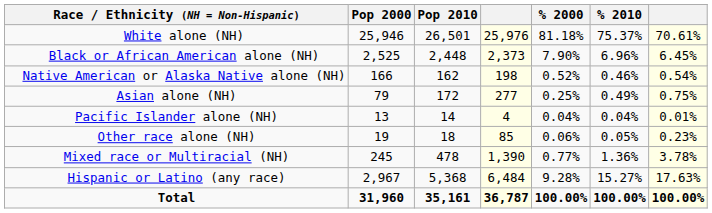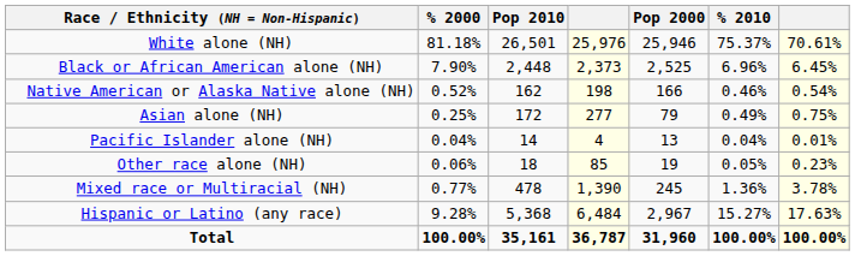columns swapped: Pop 2000 <-> % 2000
